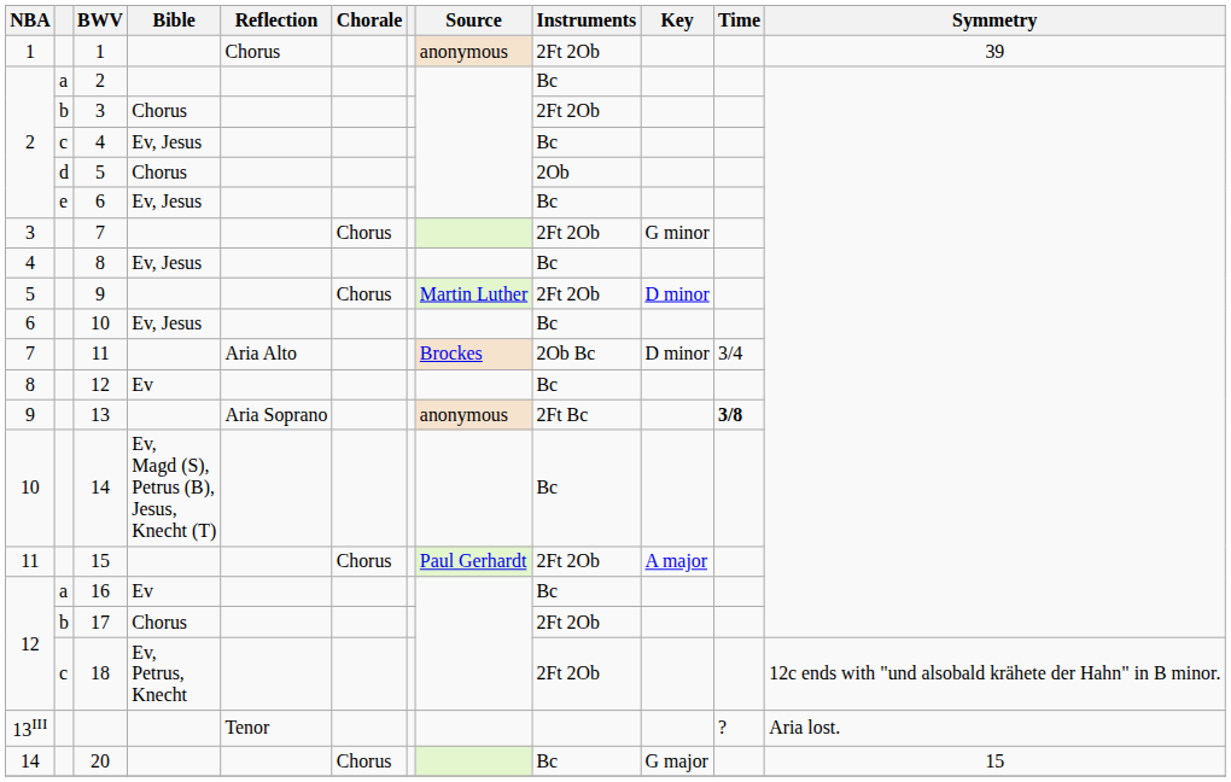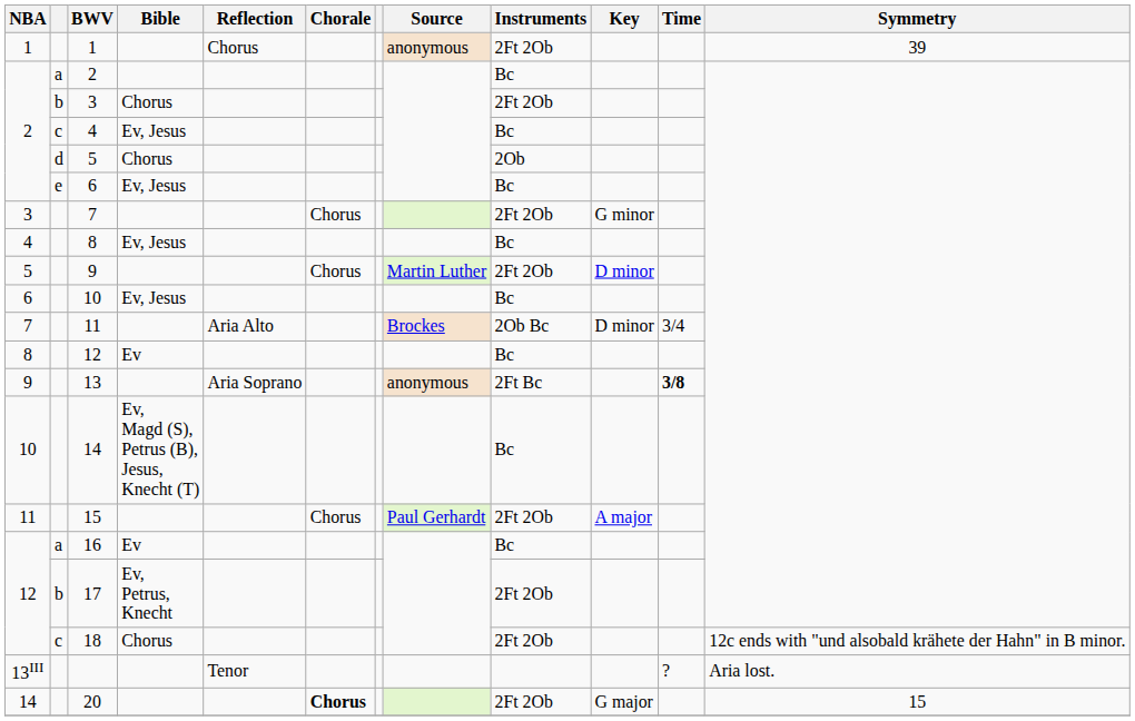17 | Bible: Chorus -> Ev, Petrus, Knecht
18 | Bible: Ev, Petrus, Knecht -> Chorus
20 | Chorale: normal -> bold
20 | Instruments: Bc -> 2Ft 2Ob
